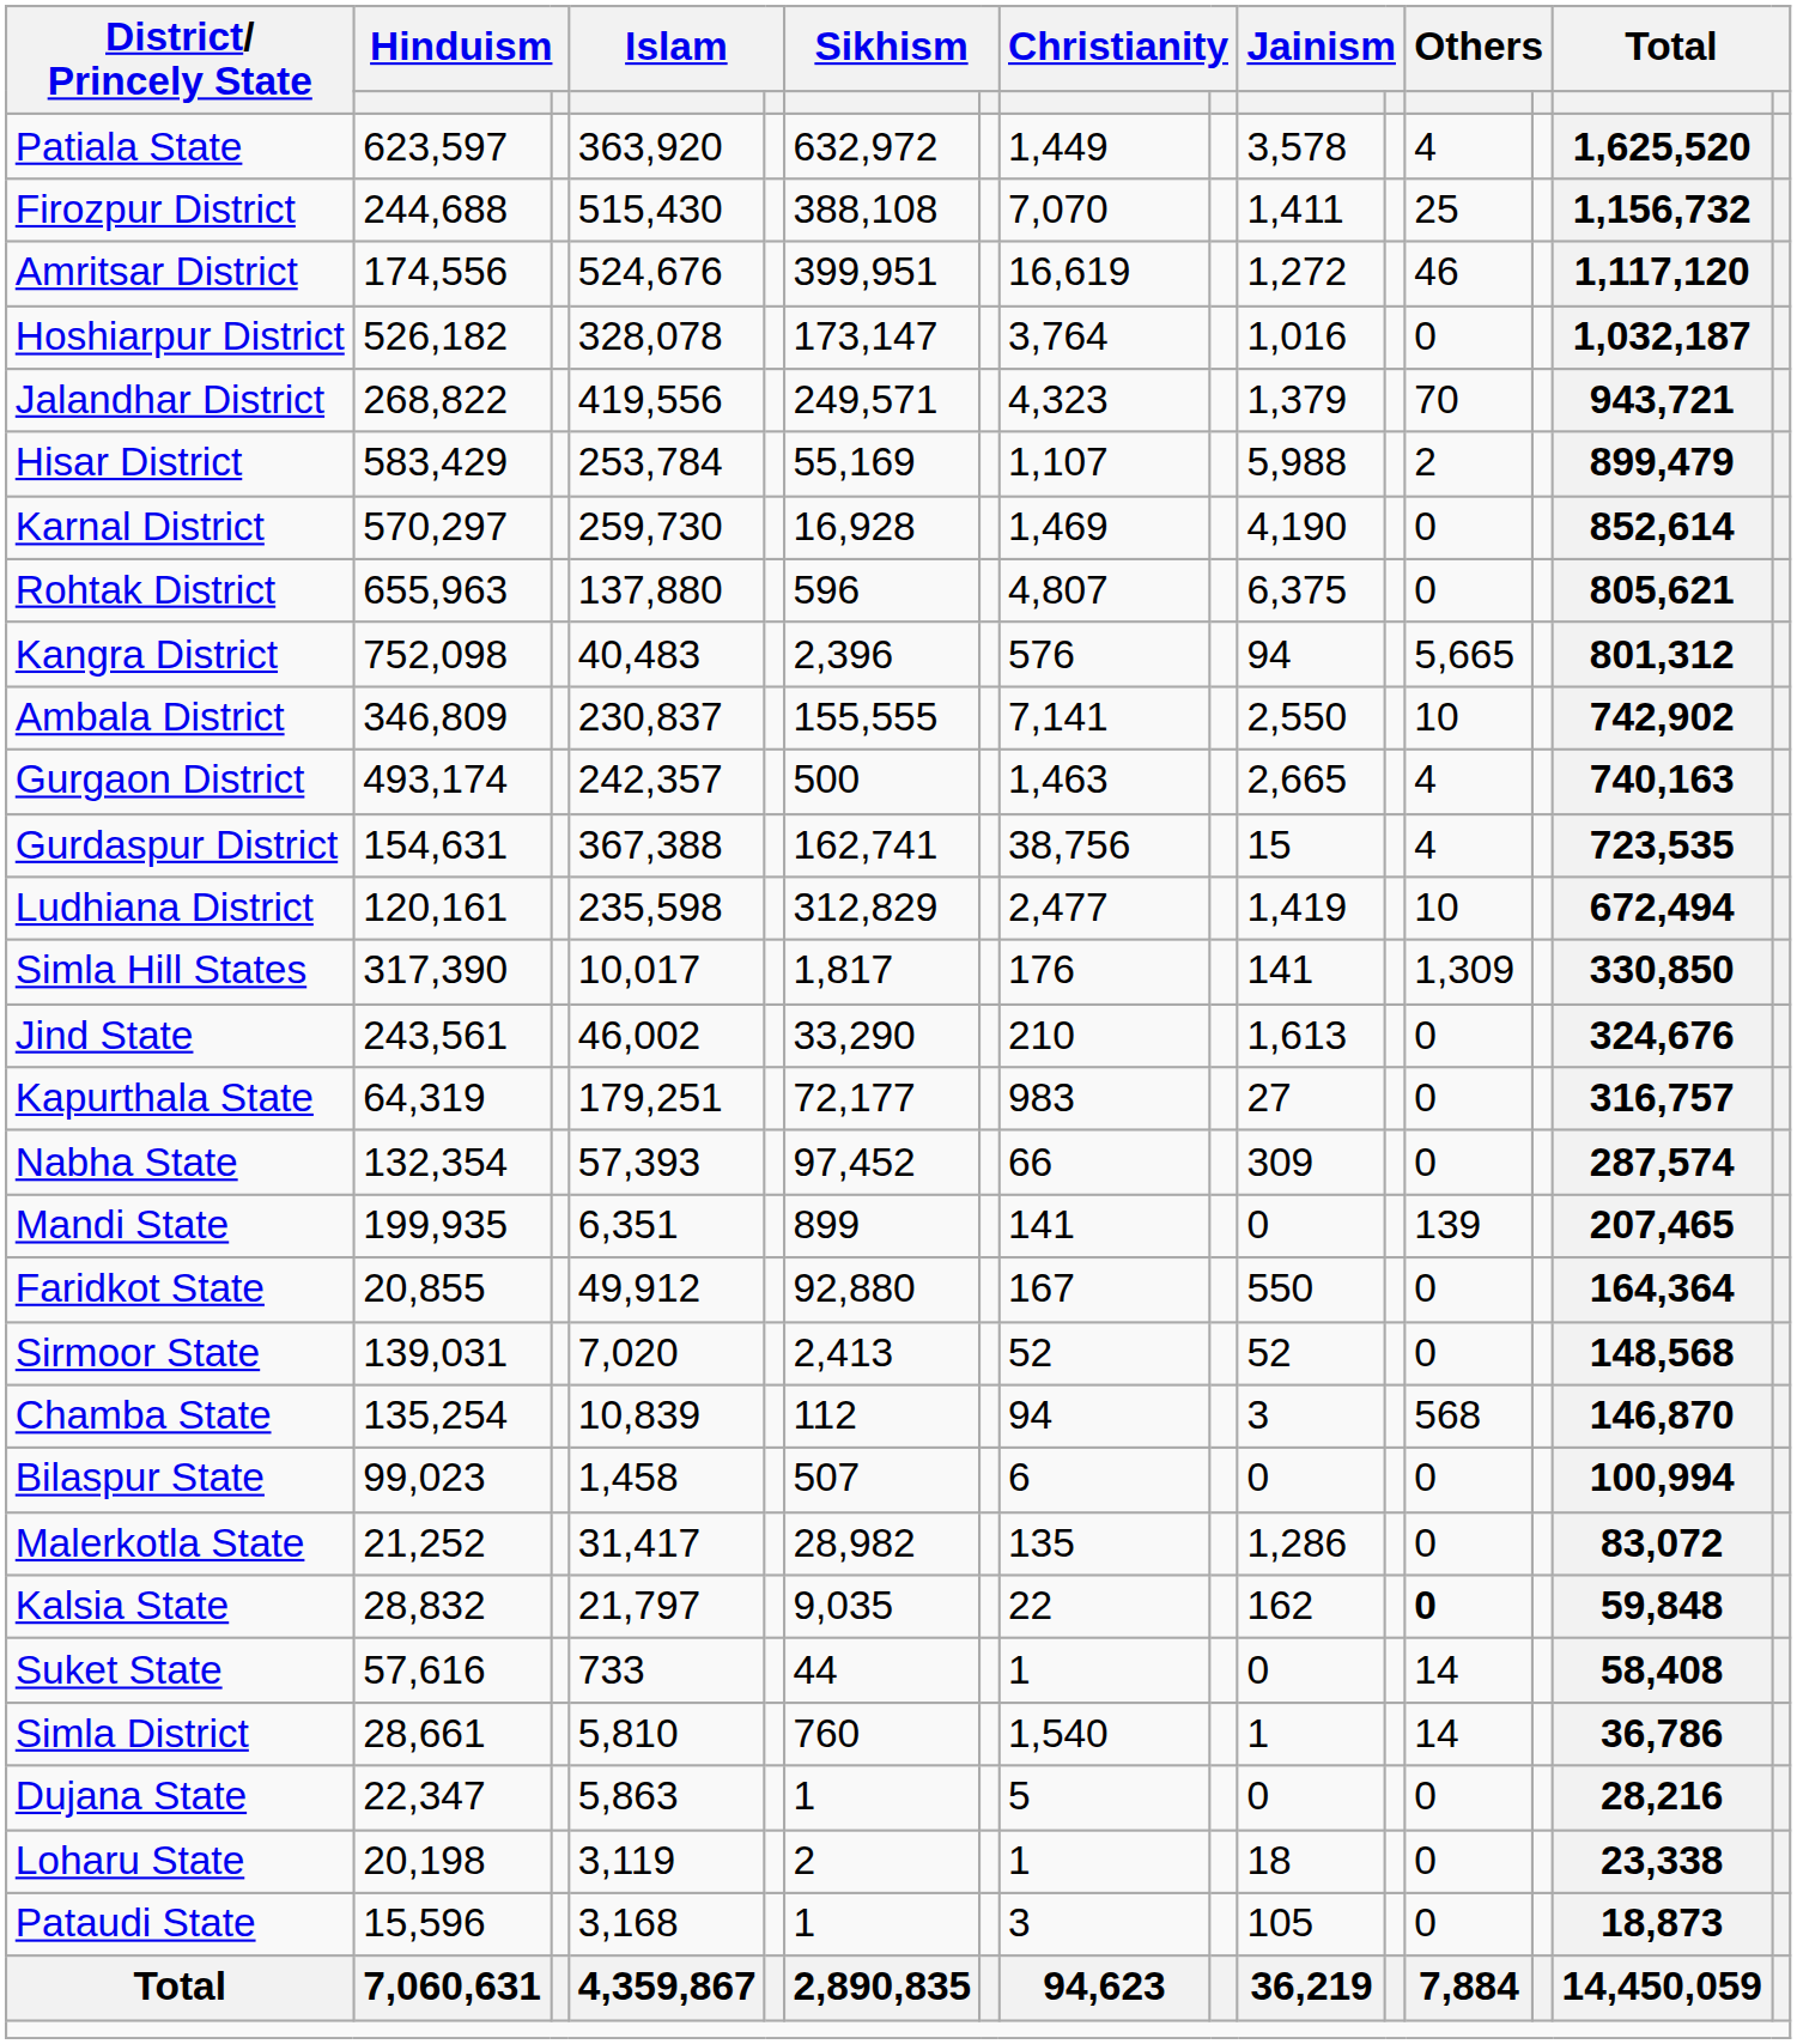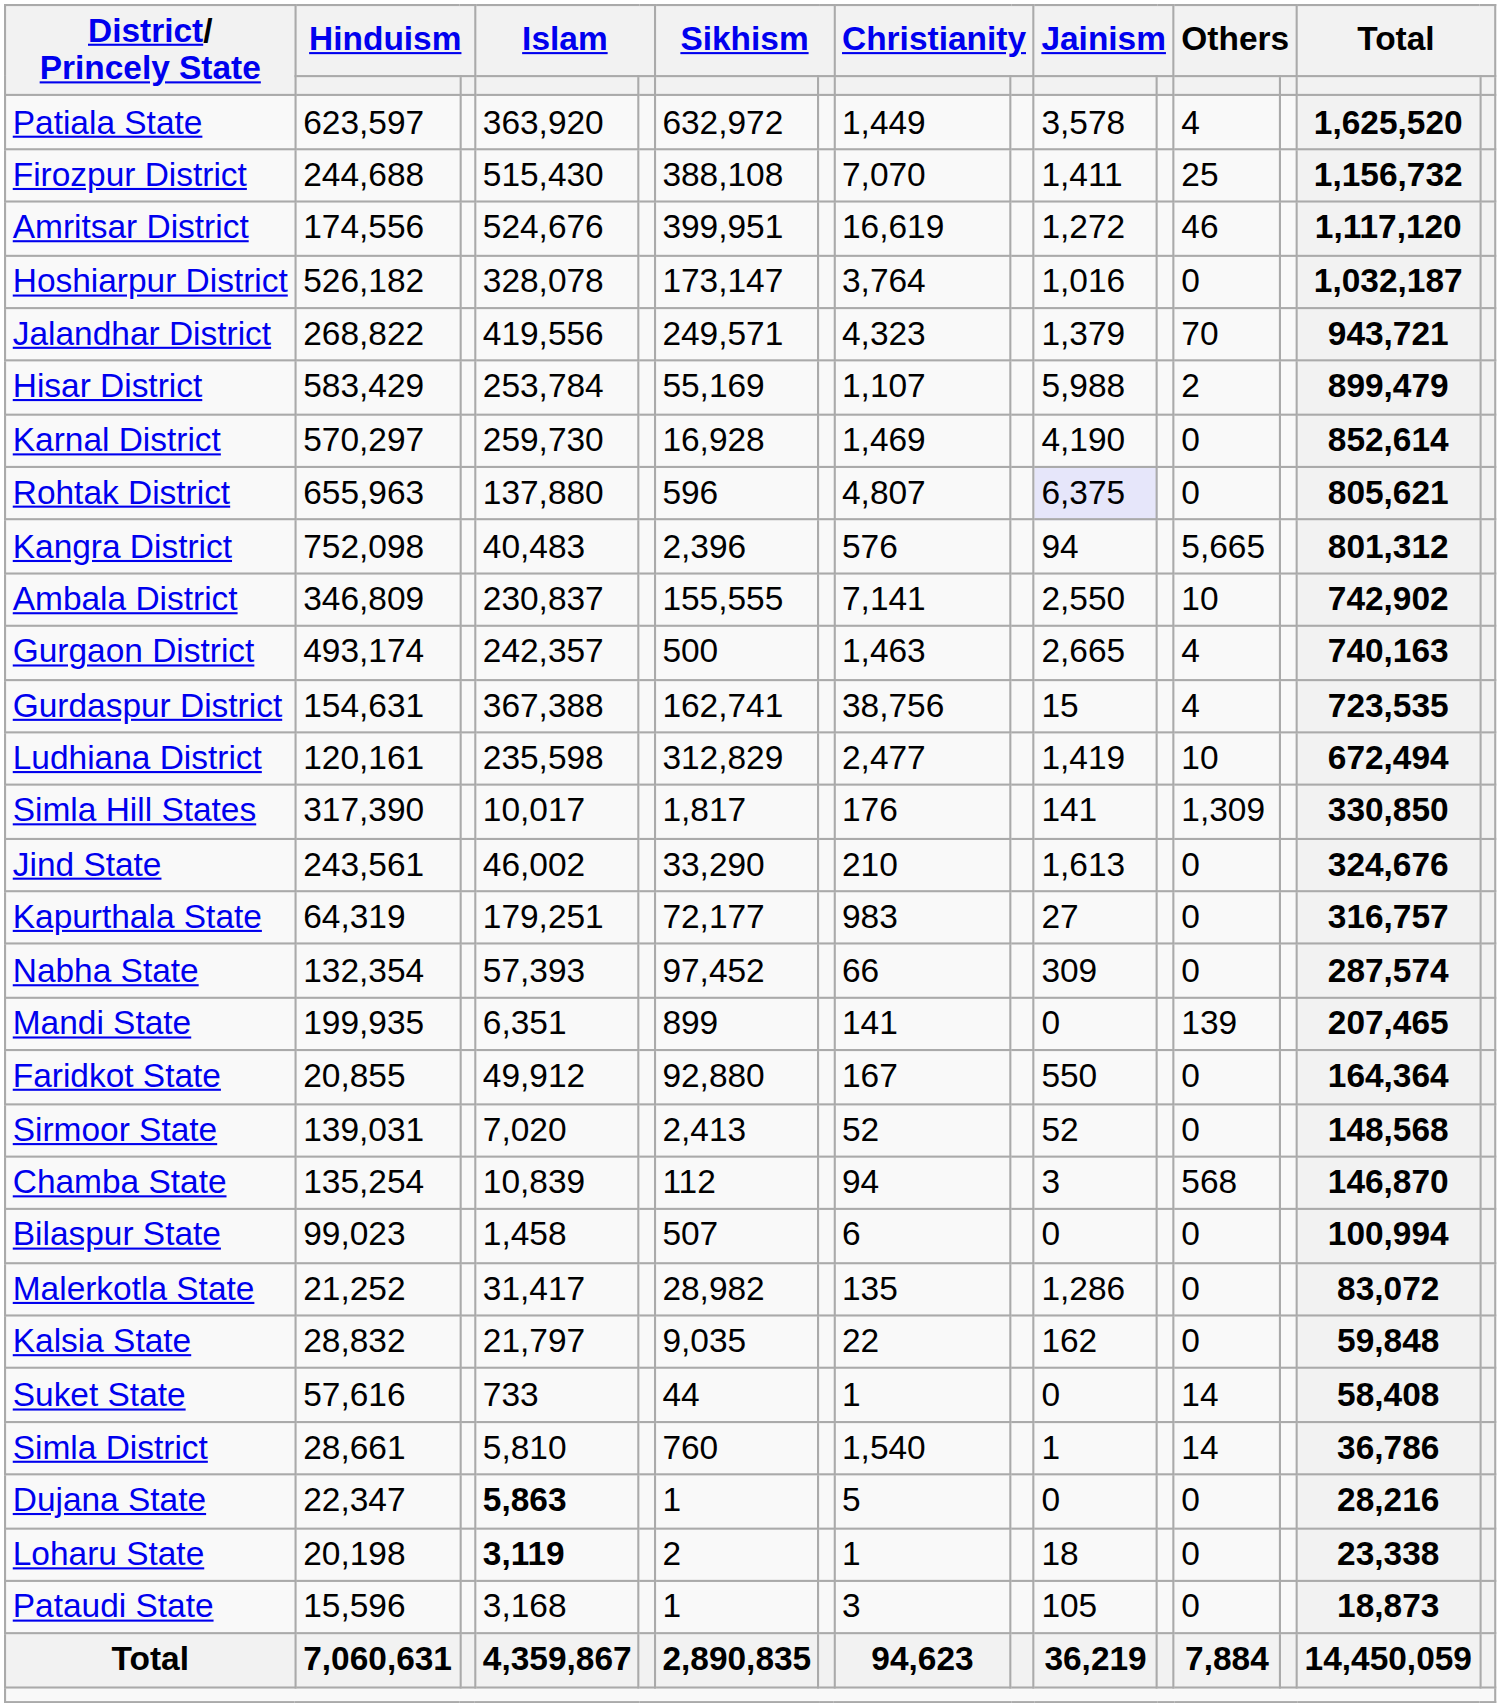Rohtak District | column 10: no background -> lavender background
Kalsia State | column 12: bold -> normal
Dujana State | column 4: normal -> bold
Loharu State | column 4: normal -> bold
